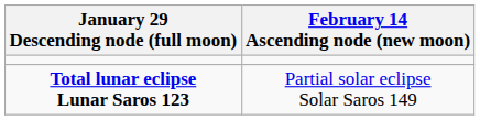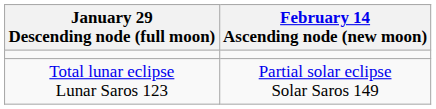row 3 | January 29 Descending node (full moon): bold -> normal
